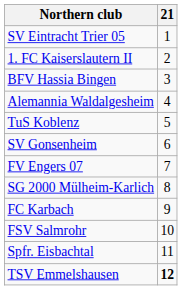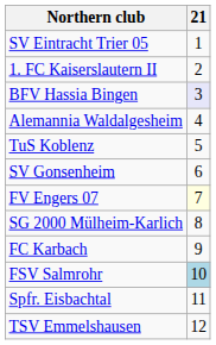BFV Hassia Bingen | 21: no background -> lavender background
FV Engers 07 | 21: no background -> lightyellow background
FSV Salmrohr | 21: no background -> lightblue background
TSV Emmelshausen | 21: bold -> normal
